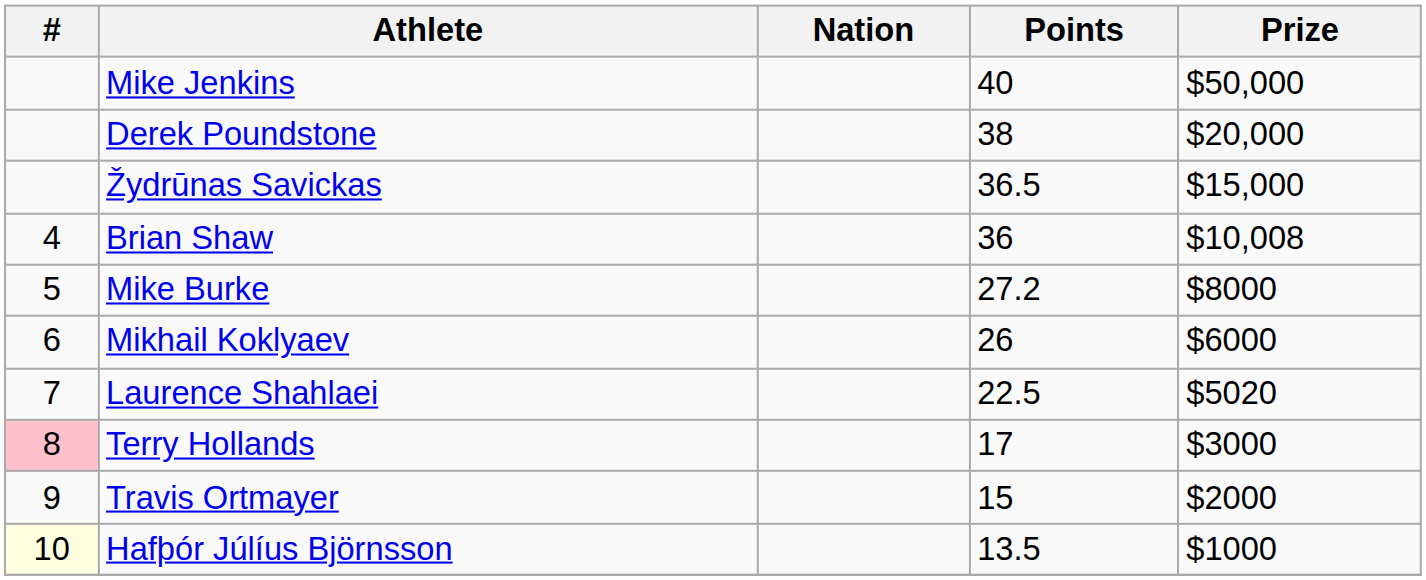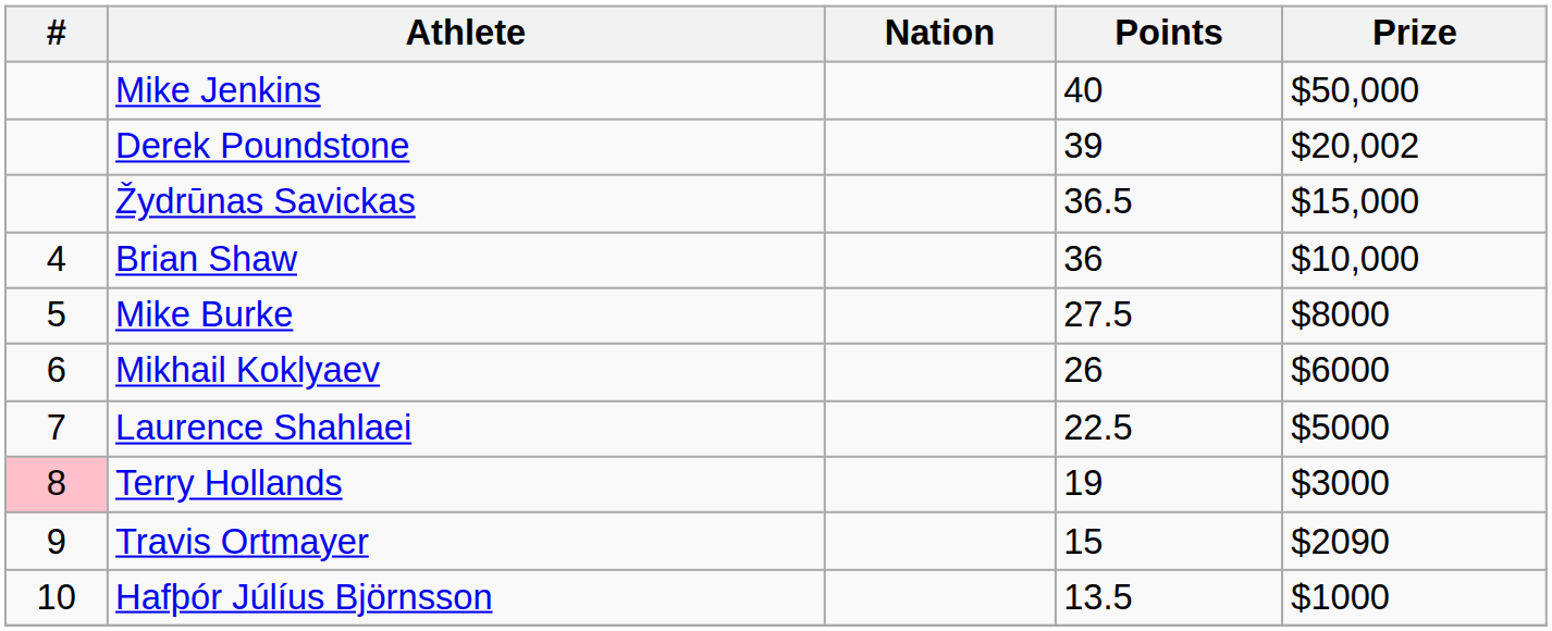Derek Poundstone | Points: 38 -> 39
Derek Poundstone | Prize: $20,000 -> $20,002
Brian Shaw | Prize: $10,008 -> $10,000
Mike Burke | Points: 27.2 -> 27.5
Laurence Shahlaei | Prize: $5020 -> $5000
Terry Hollands | Points: 17 -> 19
Travis Ortmayer | Prize: $2000 -> $2090
Hafþór Júlíus Björnsson | #: lightyellow background -> no background
